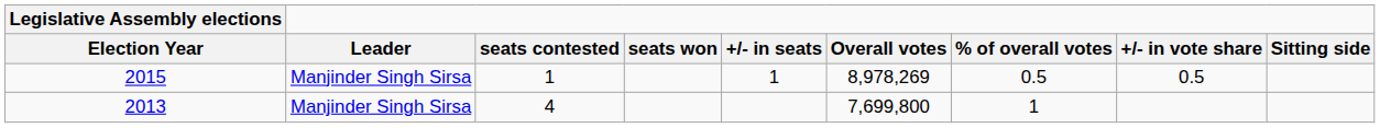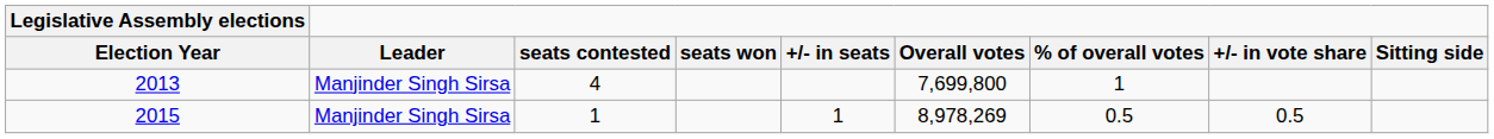rows swapped: 2013 <-> 2015
